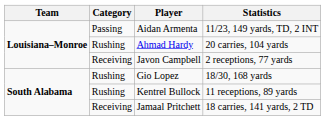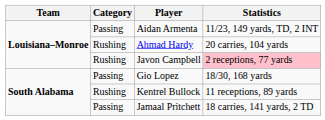Javon Campbell | Category: Receiving -> Rushing
Javon Campbell | Statistics: no background -> pink background
Gio Lopez | Category: Rushing -> Passing
Jamaal Pritchett | Category: Receiving -> Passing
